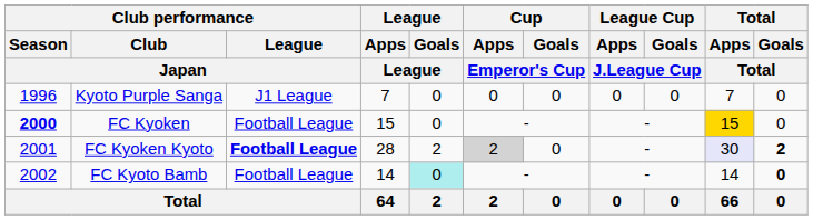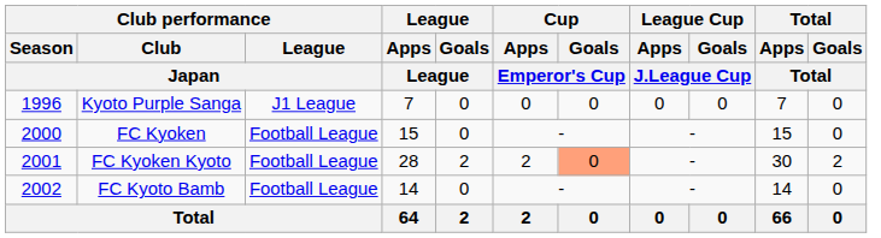FC Kyoken | Club performance / Season / Japan: bold -> normal
FC Kyoken | Total / Apps / Total: gold background -> no background
FC Kyoken Kyoto | Club performance / League / Japan: bold -> normal
FC Kyoken Kyoto | Cup / Apps / Emperor's Cup: lightgrey background -> no background
FC Kyoken Kyoto | Cup / Goals / Emperor's Cup: no background -> lightsalmon background
FC Kyoken Kyoto | Total / Apps / Total: lavender background -> no background
FC Kyoken Kyoto | Total / Goals / Total: bold -> normal
FC Kyoto Bamb | League / Goals / League: paleturquoise background -> no background
FC Kyoto Bamb | Total / Goals / Total: bold -> normal
